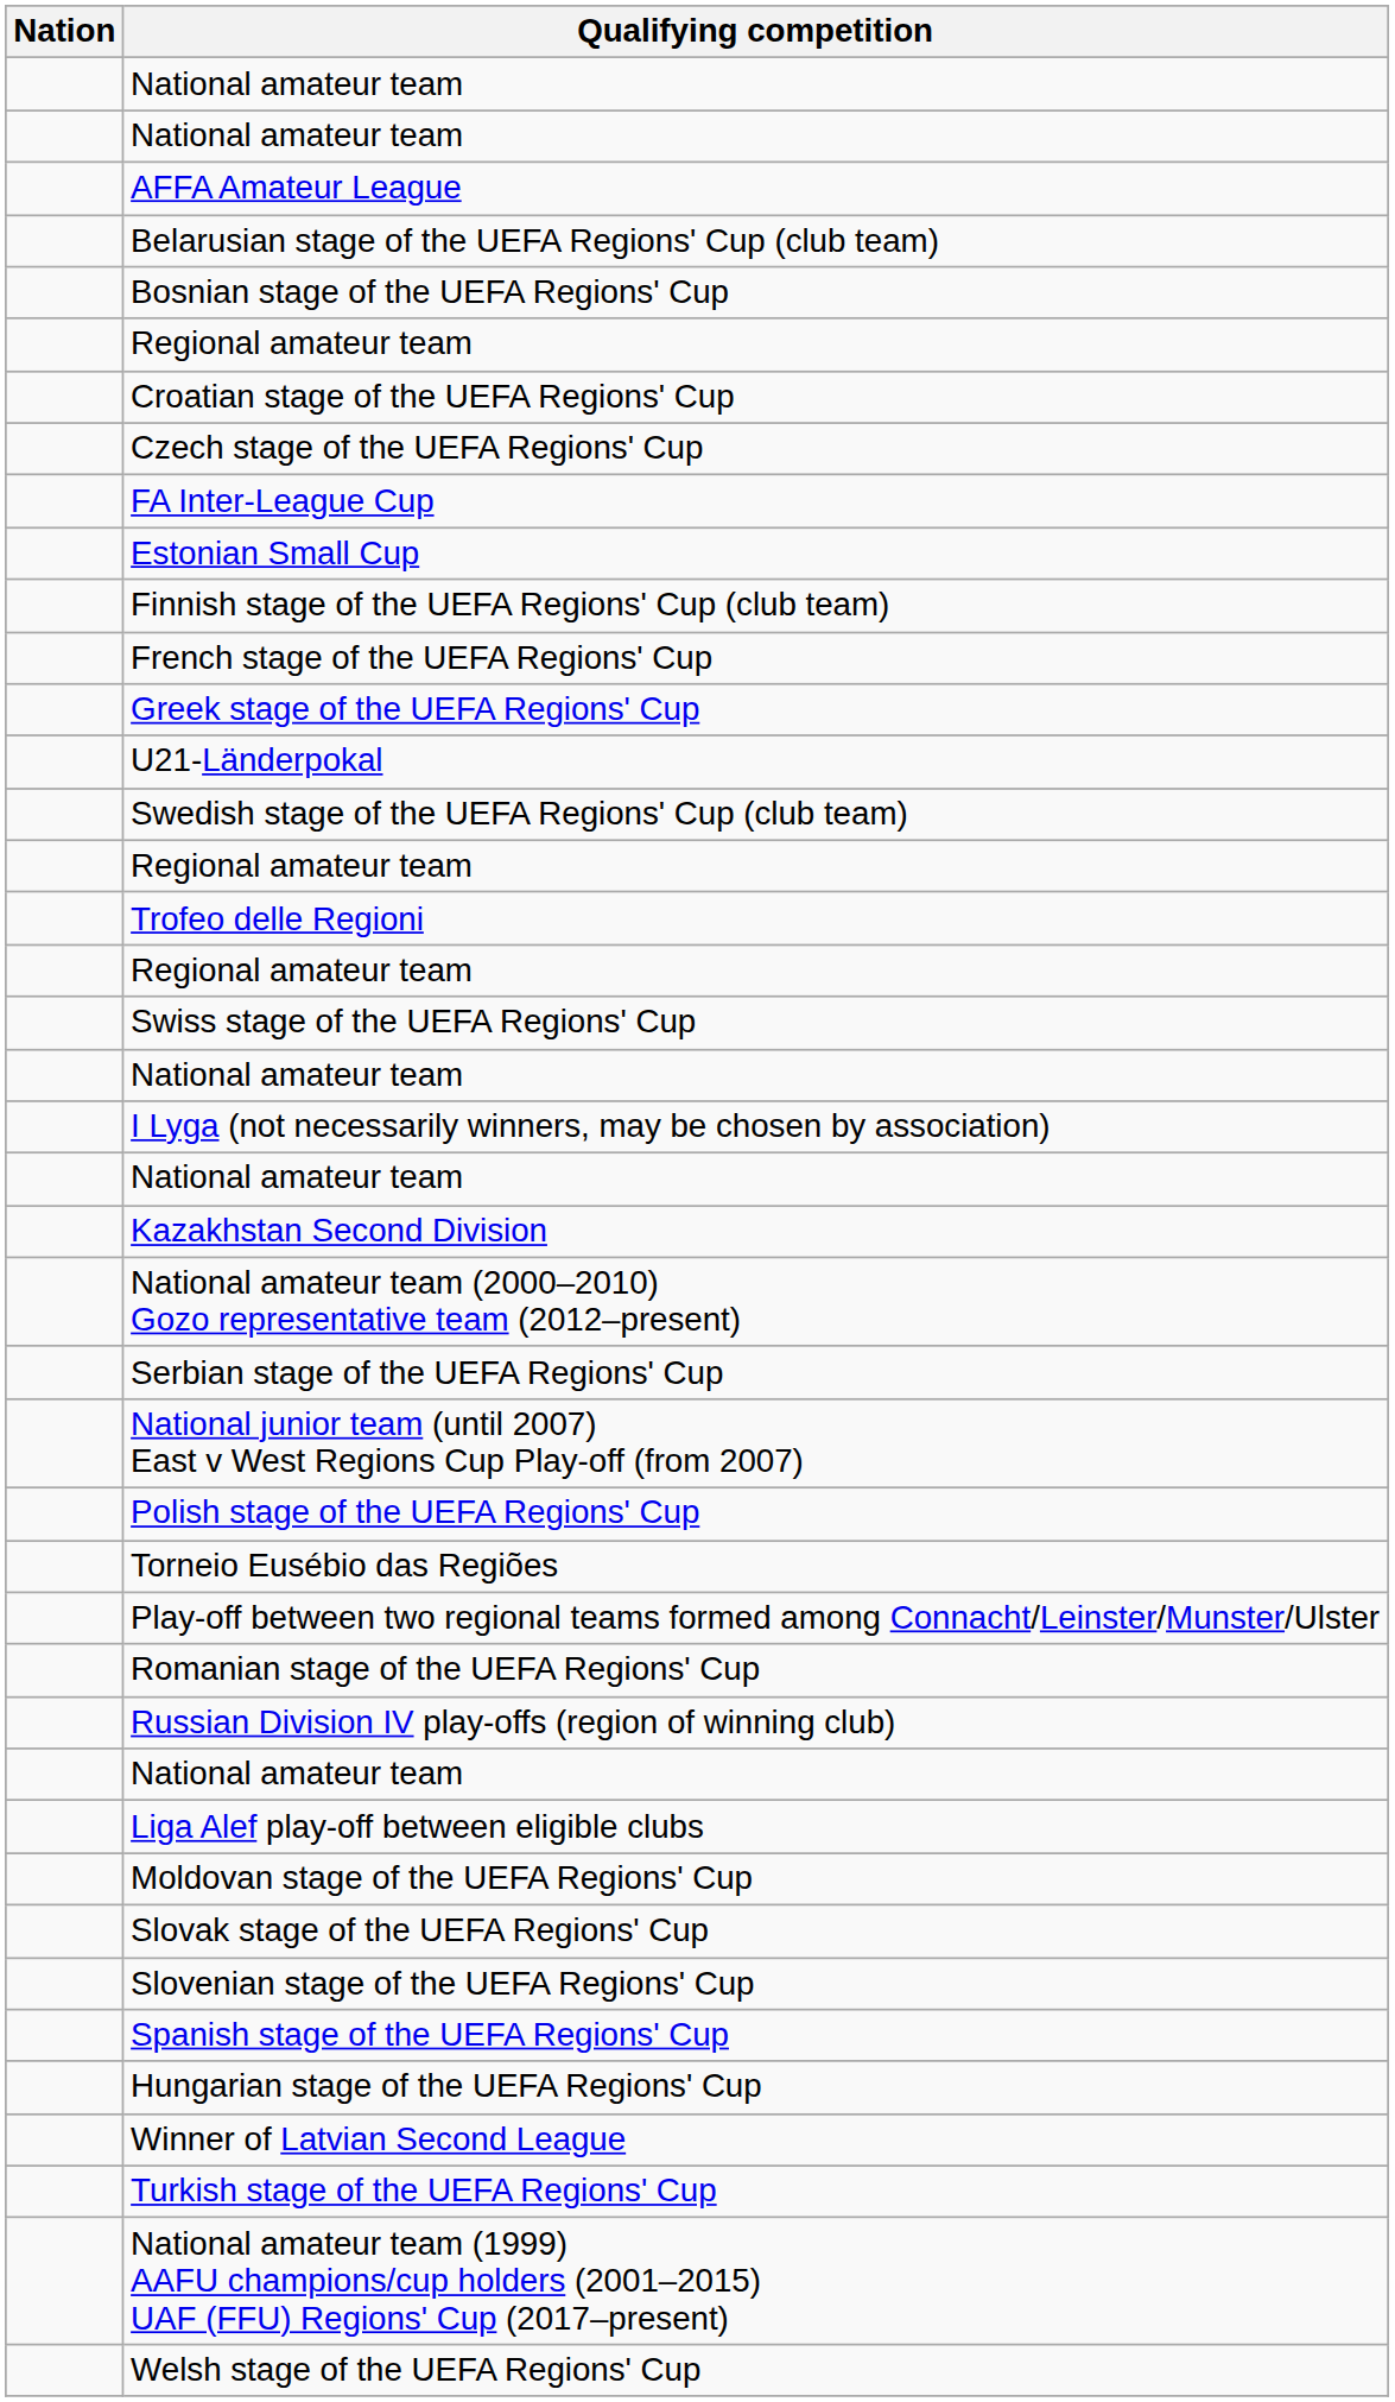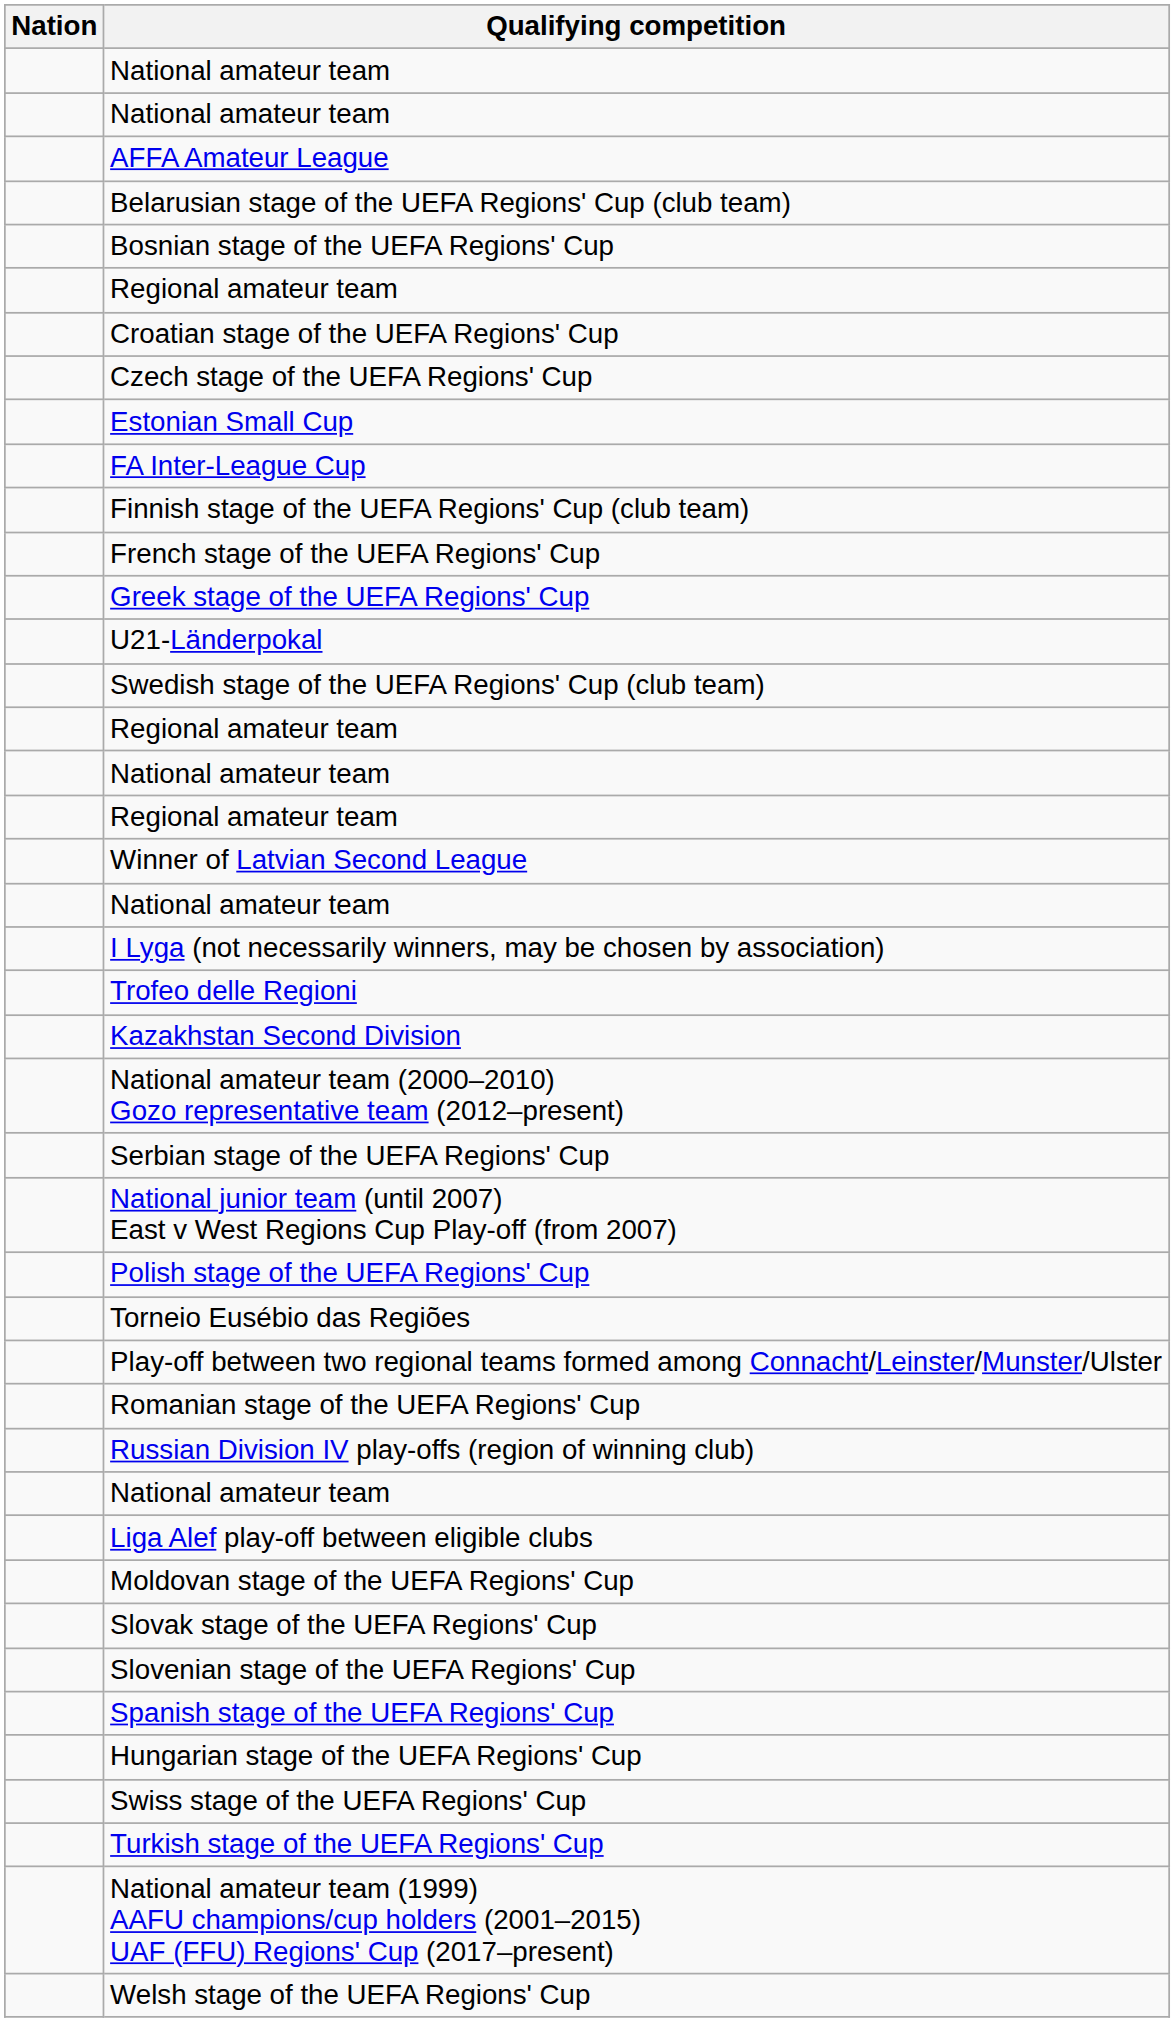row 10 | Qualifying competition: FA Inter-League Cup -> Estonian Small Cup
row 11 | Qualifying competition: Estonian Small Cup -> FA Inter-League Cup
row 18 | Qualifying competition: Trofeo delle Regioni -> National amateur team
row 20 | Qualifying competition: Swiss stage of the UEFA Regions' Cup -> Winner of Latvian Second League
row 23 | Qualifying competition: National amateur team -> Trofeo delle Regioni
row 40 | Qualifying competition: Winner of Latvian Second League -> Swiss stage of the UEFA Regions' Cup
